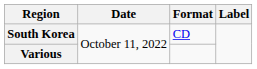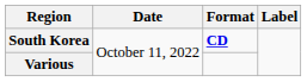South Korea | Format: normal -> bold
